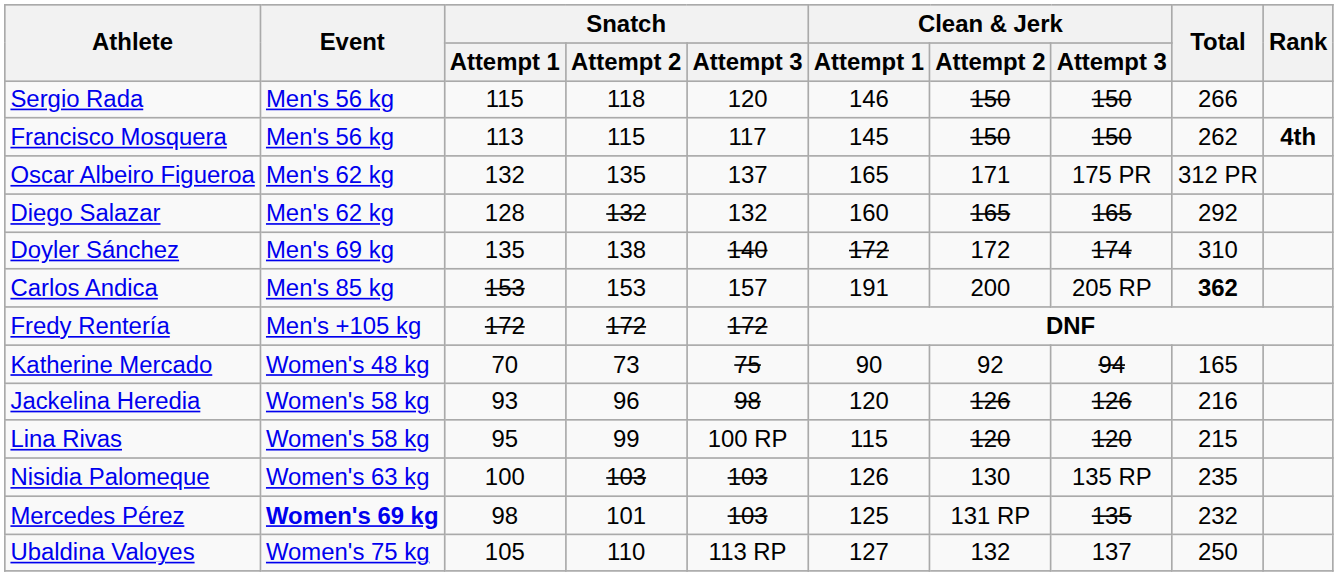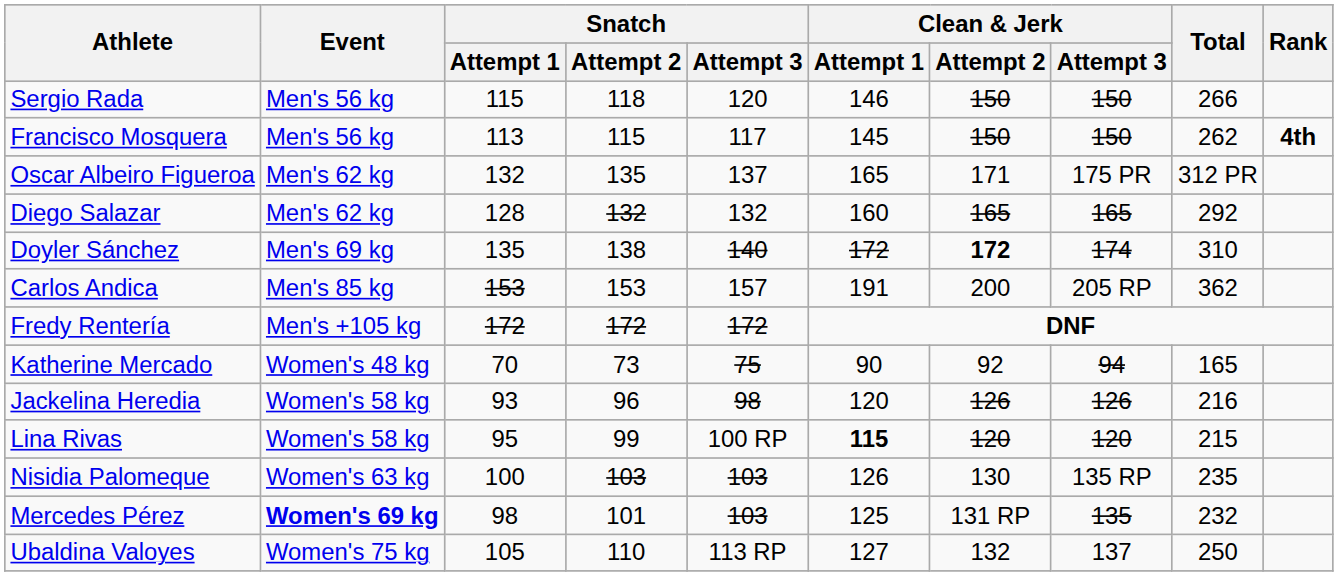Doyler Sánchez | Clean & Jerk / Attempt 2: normal -> bold
Carlos Andica | Total: bold -> normal
Lina Rivas | Clean & Jerk / Attempt 1: normal -> bold
